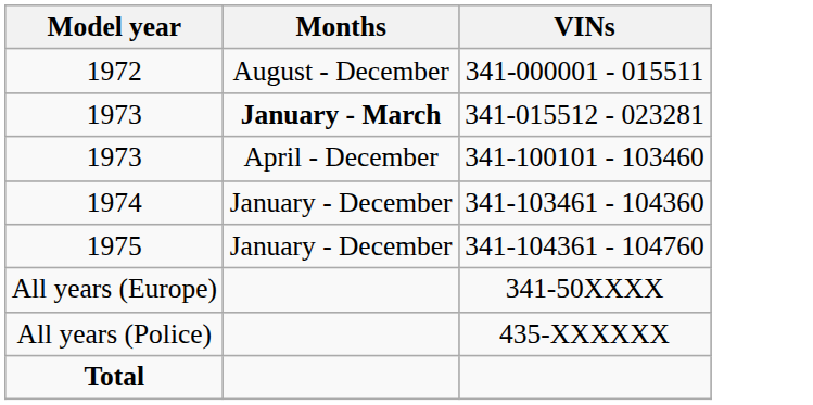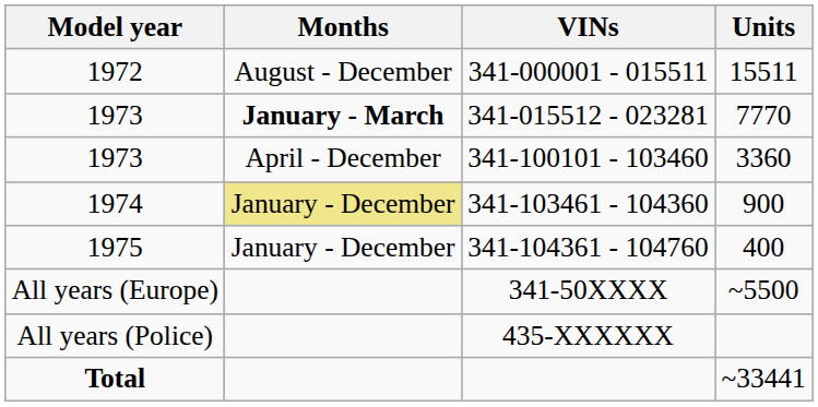+ column: Units | 15511 | 7770 | 3360 | 900 | 400 | ~5500 | ~33441
341-103461 - 104360 | Months: no background -> khaki background
